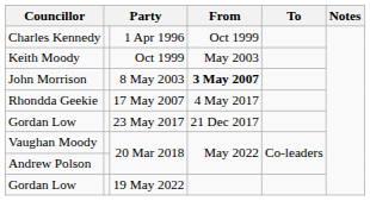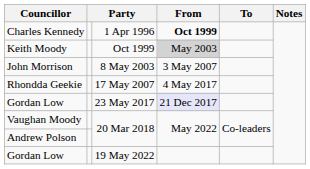Charles Kennedy | From: normal -> bold
Keith Moody | From: no background -> lightgrey background
John Morrison | From: bold -> normal
Gordan Low / 23 May 2017 | From: no background -> lavender background
